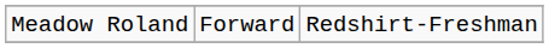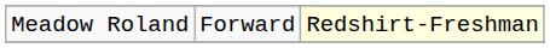Meadow Roland | column 3: no background -> lightyellow background
